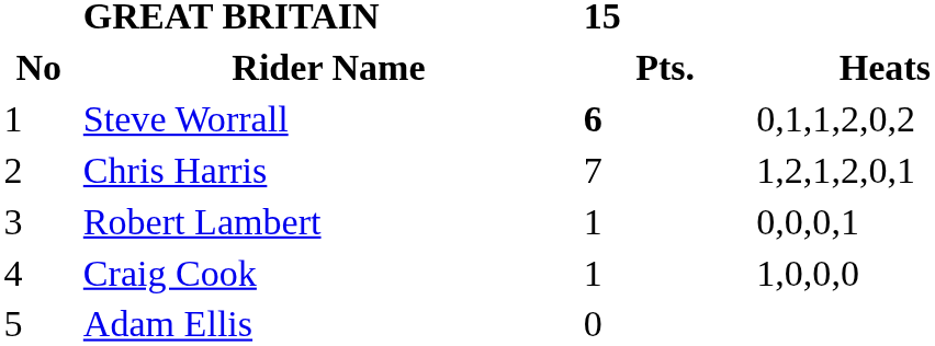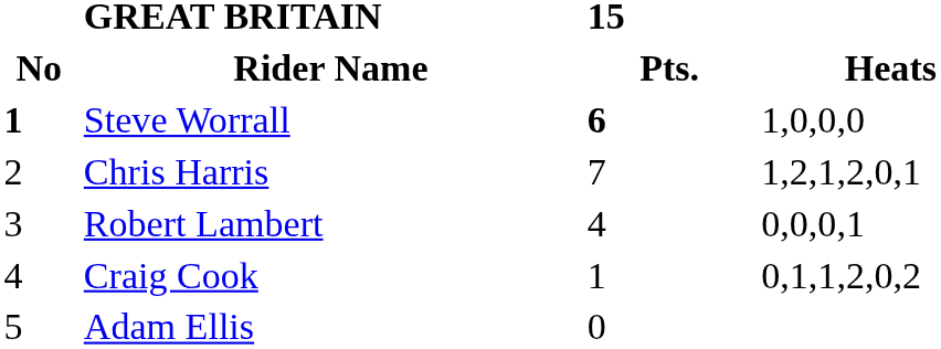Steve Worrall | No: normal -> bold
Steve Worrall | Heats: 0,1,1,2,0,2 -> 1,0,0,0
Robert Lambert | 15 / Pts.: 1 -> 4
Craig Cook | Heats: 1,0,0,0 -> 0,1,1,2,0,2
